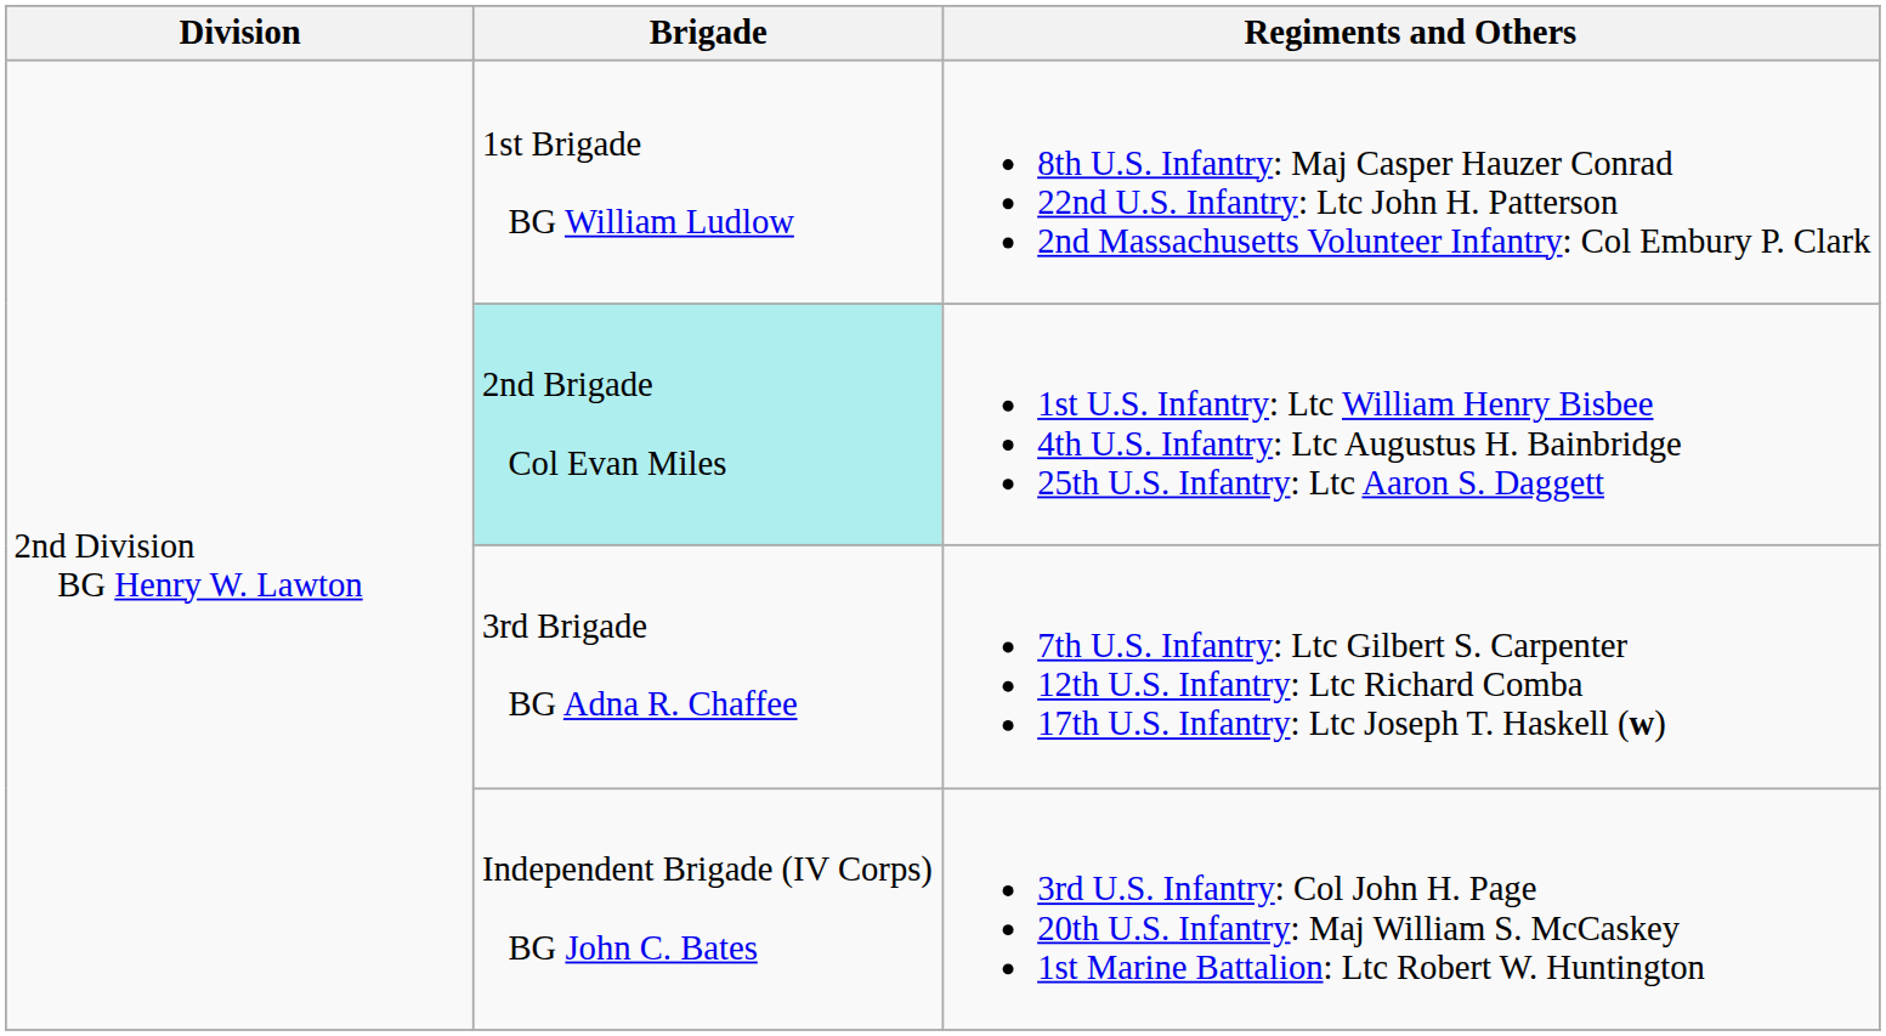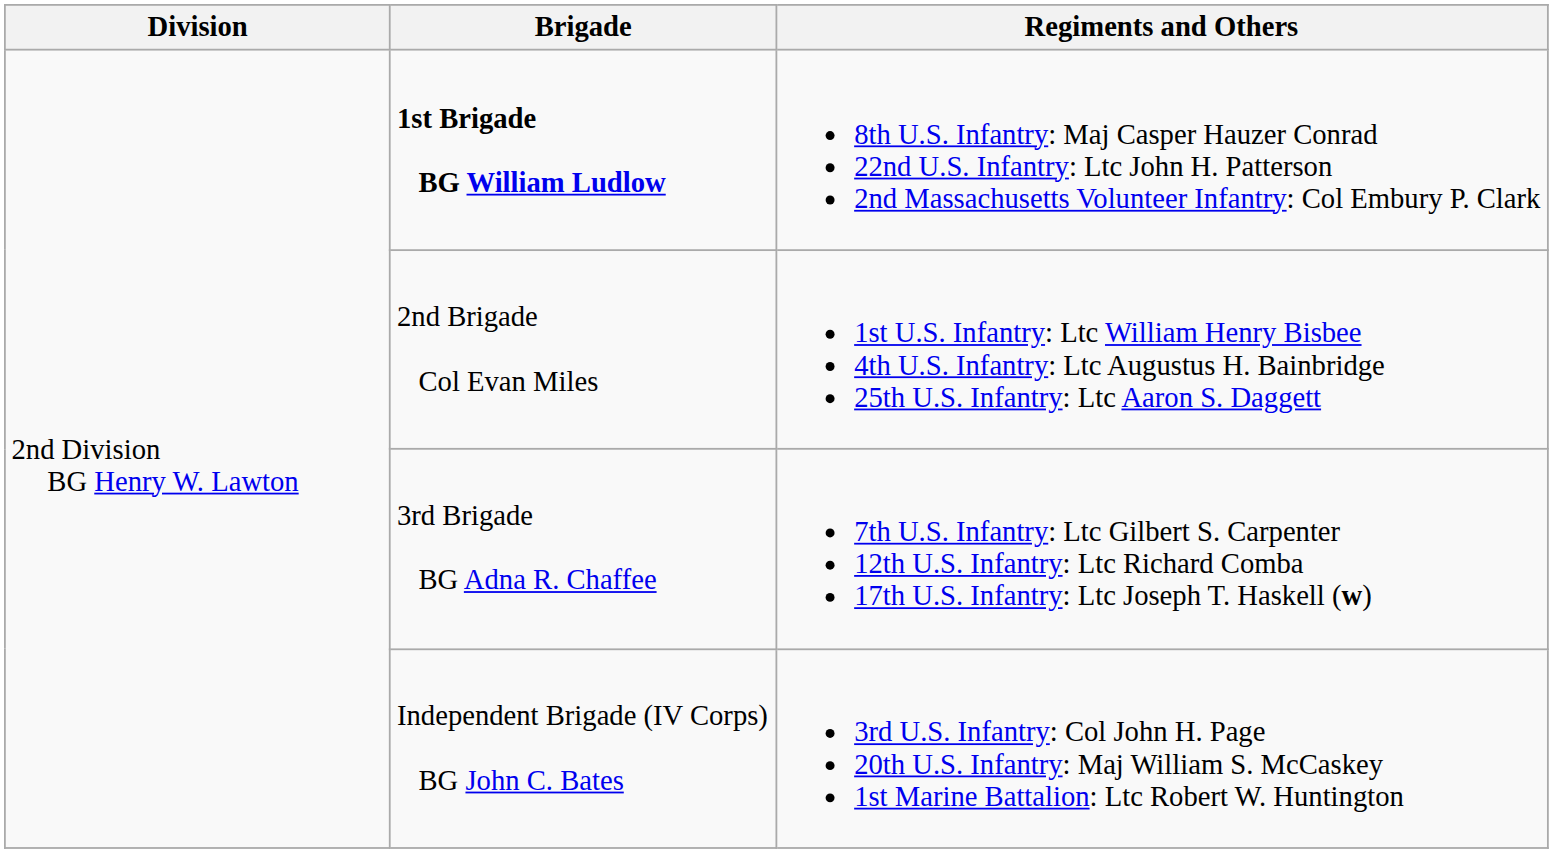1st Brigade BG William Ludlow | Brigade: normal -> bold
2nd Brigade Col Evan Miles | Brigade: paleturquoise background -> no background
